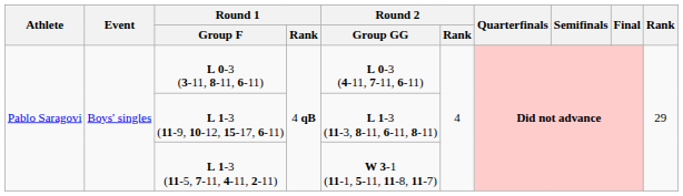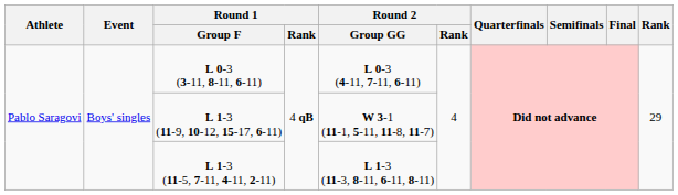L 1-3 (11-9, 10-12, 15-17, 6-11) | Round 2 / Group GG: L 1-3 (11-3, 8-11, 6-11, 8-11) -> W 3-1 (11-1, 5-11, 11-8, 11-7)
L 1-3 (11-5, 7-11, 4-11, 2-11) | Round 2 / Group GG: W 3-1 (11-1, 5-11, 11-8, 11-7) -> L 1-3 (11-3, 8-11, 6-11, 8-11)
